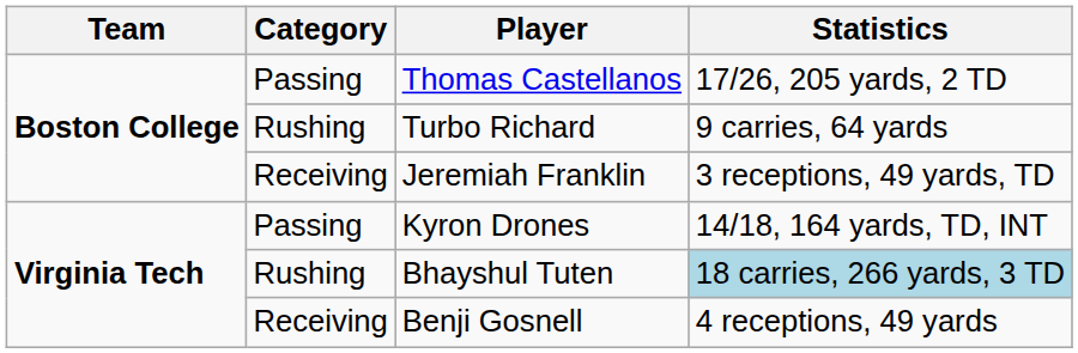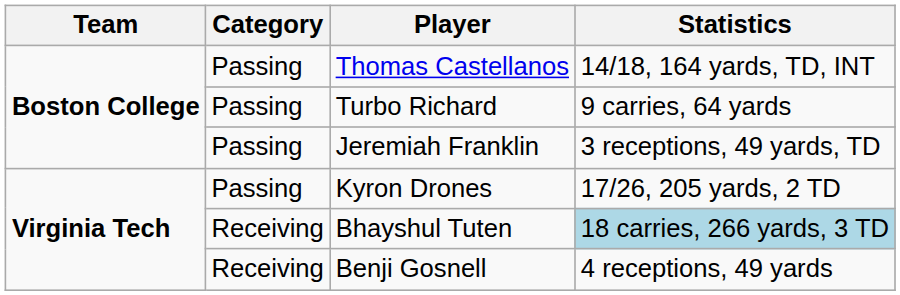Thomas Castellanos | Statistics: 17/26, 205 yards, 2 TD -> 14/18, 164 yards, TD, INT
Turbo Richard | Category: Rushing -> Passing
Jeremiah Franklin | Category: Receiving -> Passing
Kyron Drones | Statistics: 14/18, 164 yards, TD, INT -> 17/26, 205 yards, 2 TD
Bhayshul Tuten | Category: Rushing -> Receiving
